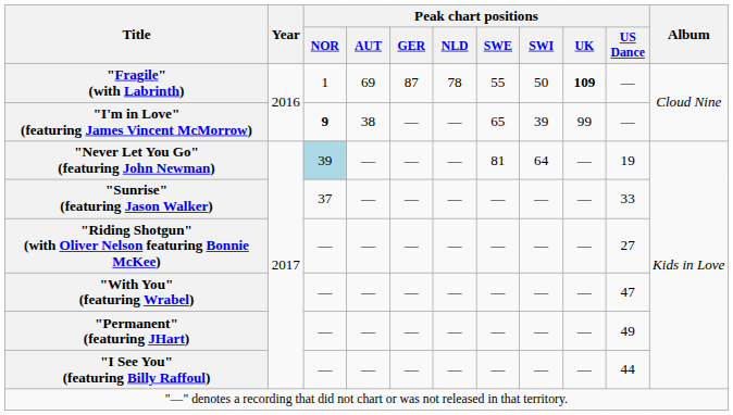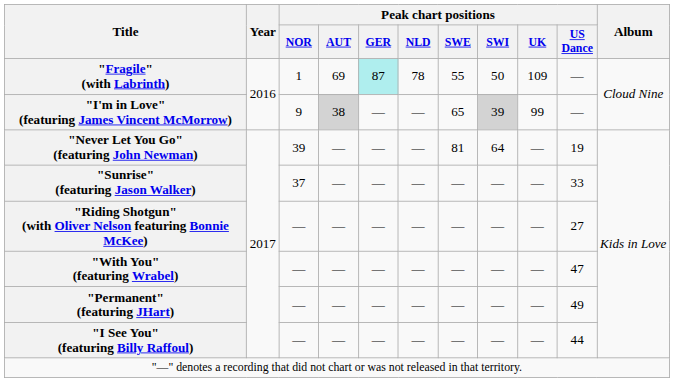"Fragile" (with Labrinth) | Peak chart positions / GER: no background -> paleturquoise background
"Fragile" (with Labrinth) | Peak chart positions / UK: bold -> normal
"I'm in Love" (featuring James Vincent McMorrow) | Peak chart positions / NOR: bold -> normal
"I'm in Love" (featuring James Vincent McMorrow) | Peak chart positions / AUT: no background -> lightgrey background
"I'm in Love" (featuring James Vincent McMorrow) | Peak chart positions / SWI: no background -> lightgrey background
"Never Let You Go" (featuring John Newman) | Peak chart positions / NOR: lightblue background -> no background
